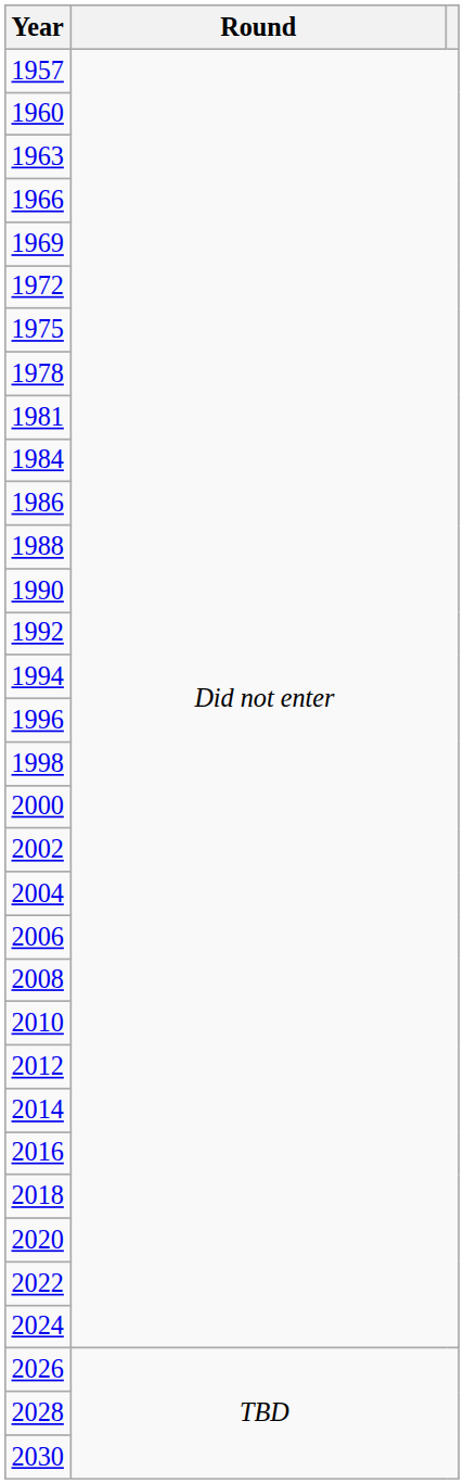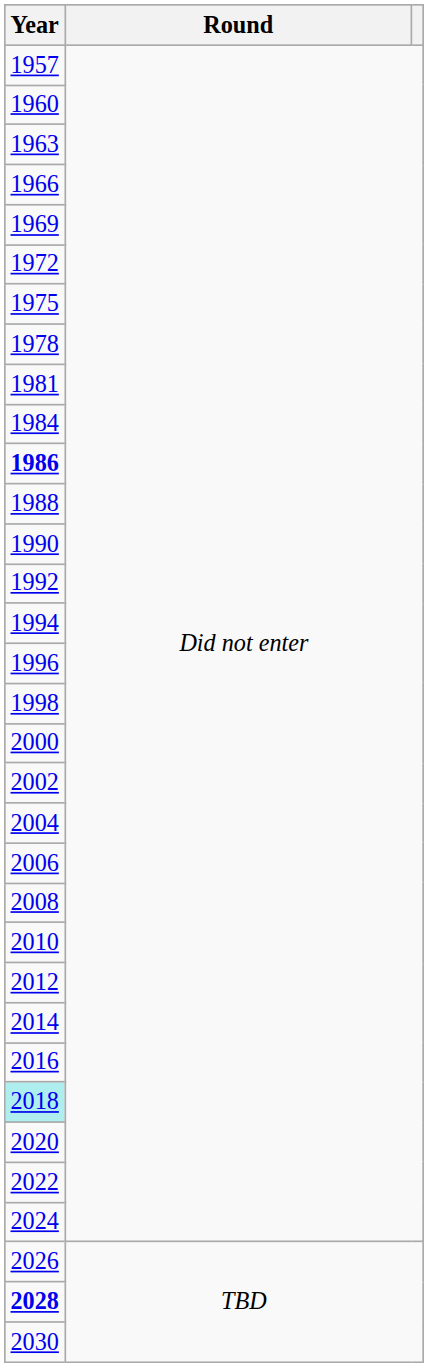1986 | Year: normal -> bold
2018 | Year: no background -> paleturquoise background
2028 | Year: normal -> bold
